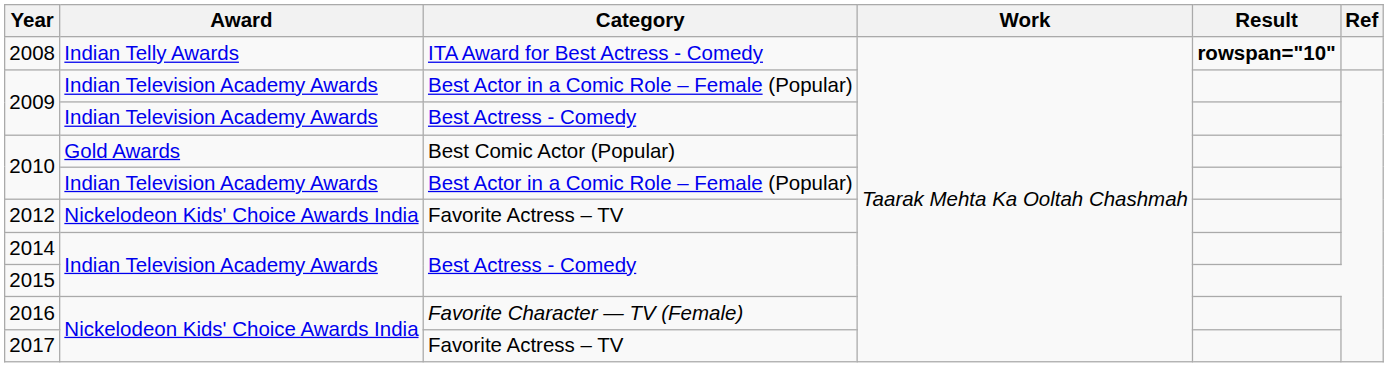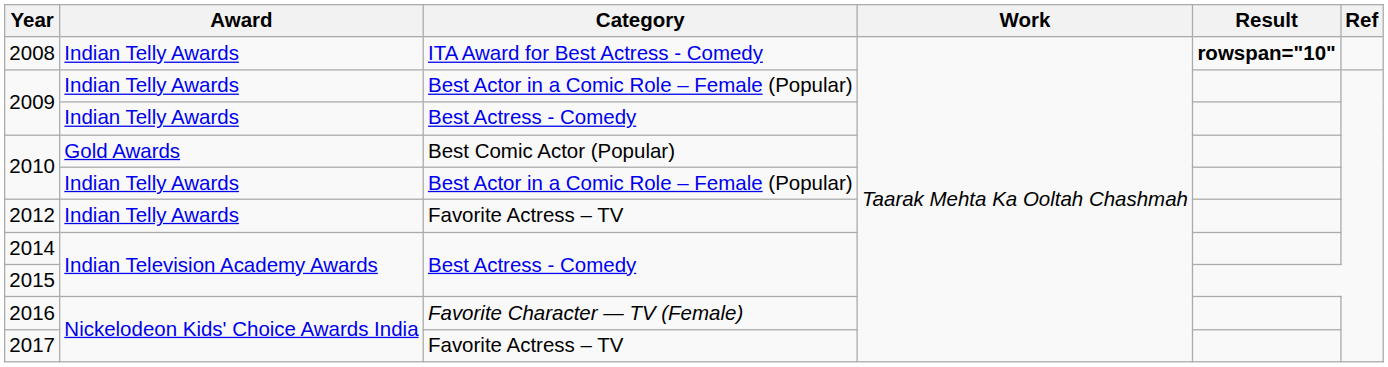2009 / Best Actor in a Comic Role – Female (Popular) | Award: Indian Television Academy Awards -> Indian Telly Awards
2009 / Best Actress - Comedy | Award: Indian Television Academy Awards -> Indian Telly Awards
2010 / Best Actor in a Comic Role – Female (Popular) | Award: Indian Television Academy Awards -> Indian Telly Awards
2012 | Award: Nickelodeon Kids' Choice Awards India -> Indian Telly Awards
